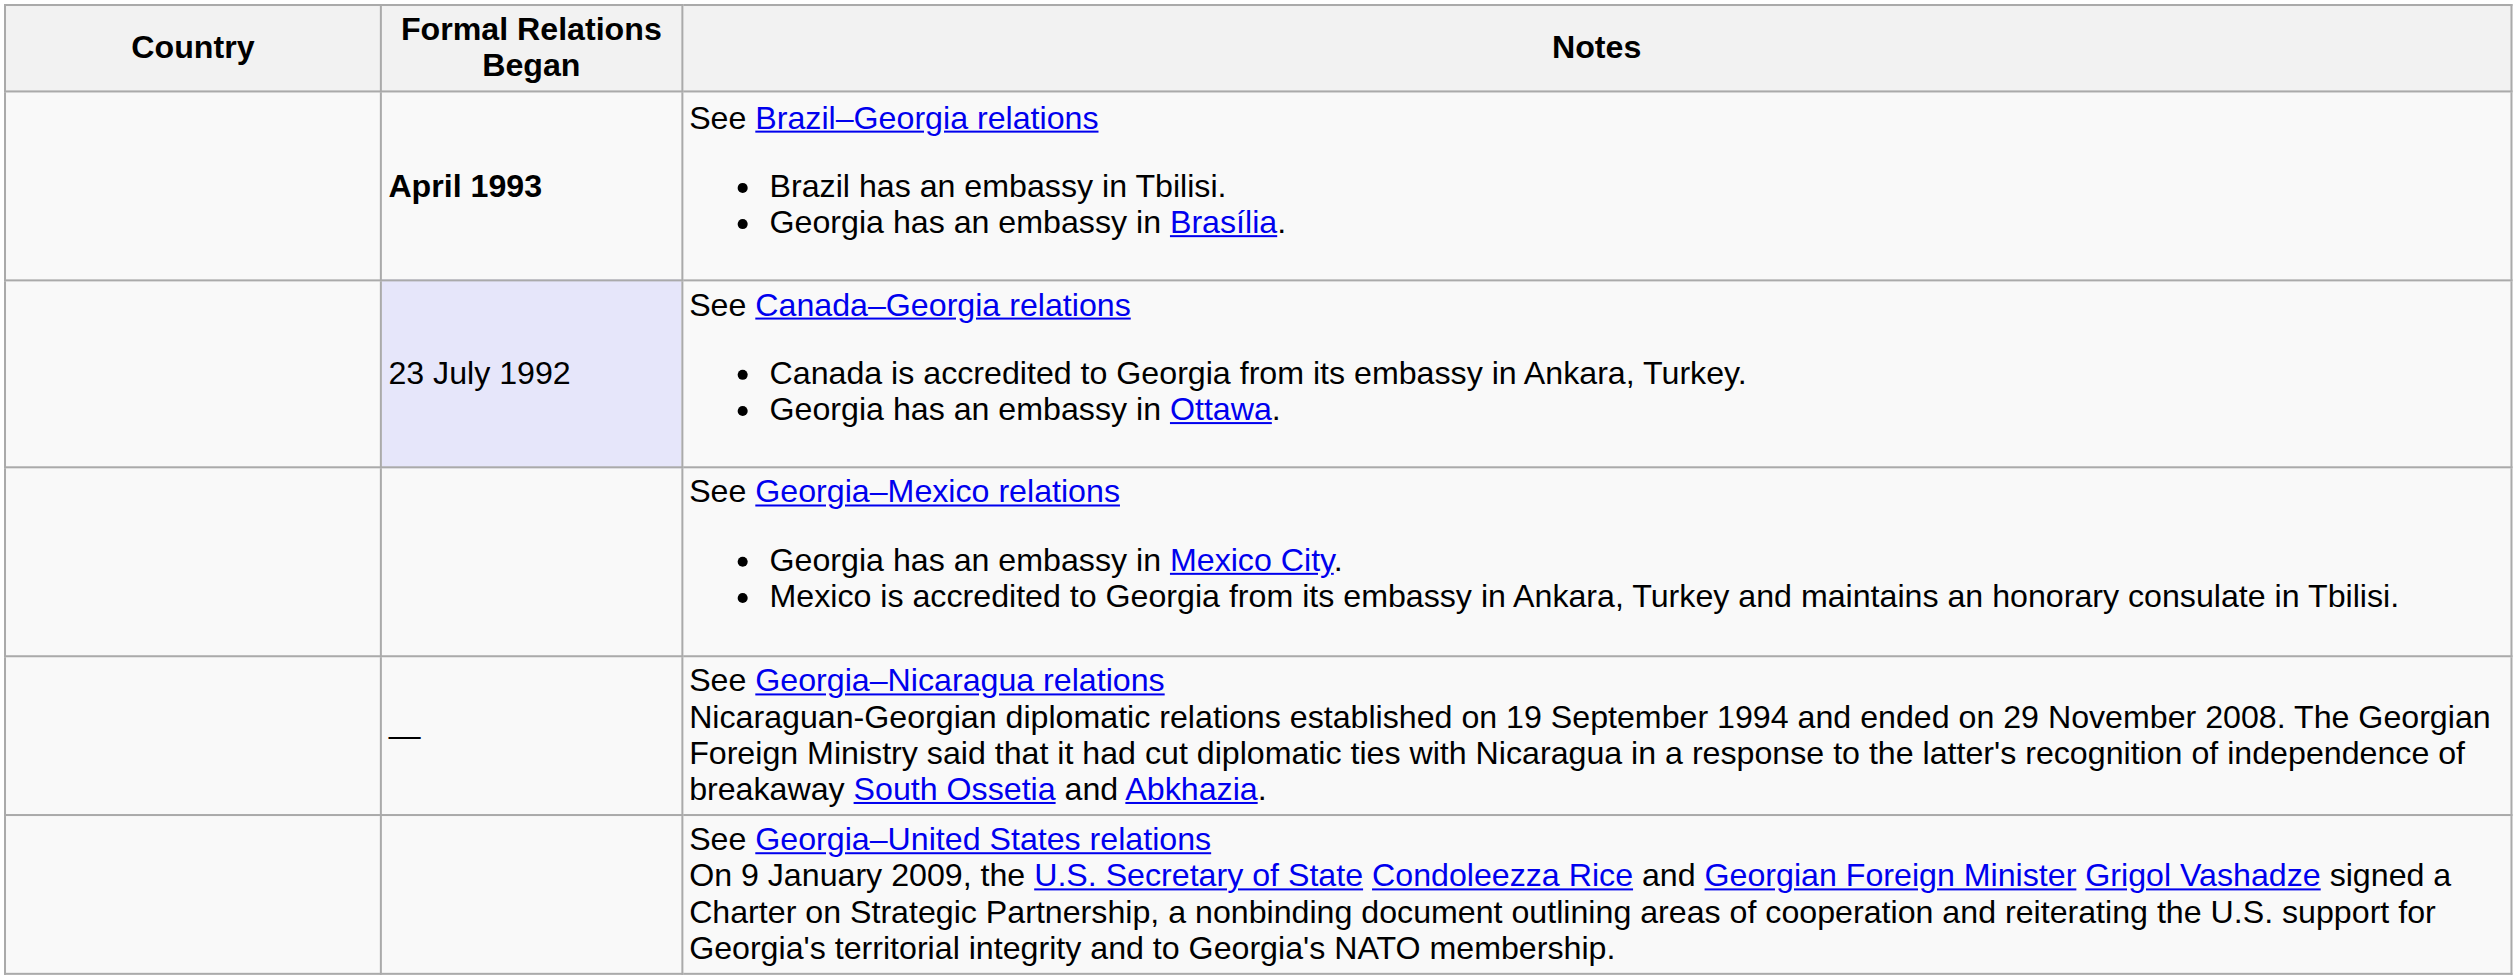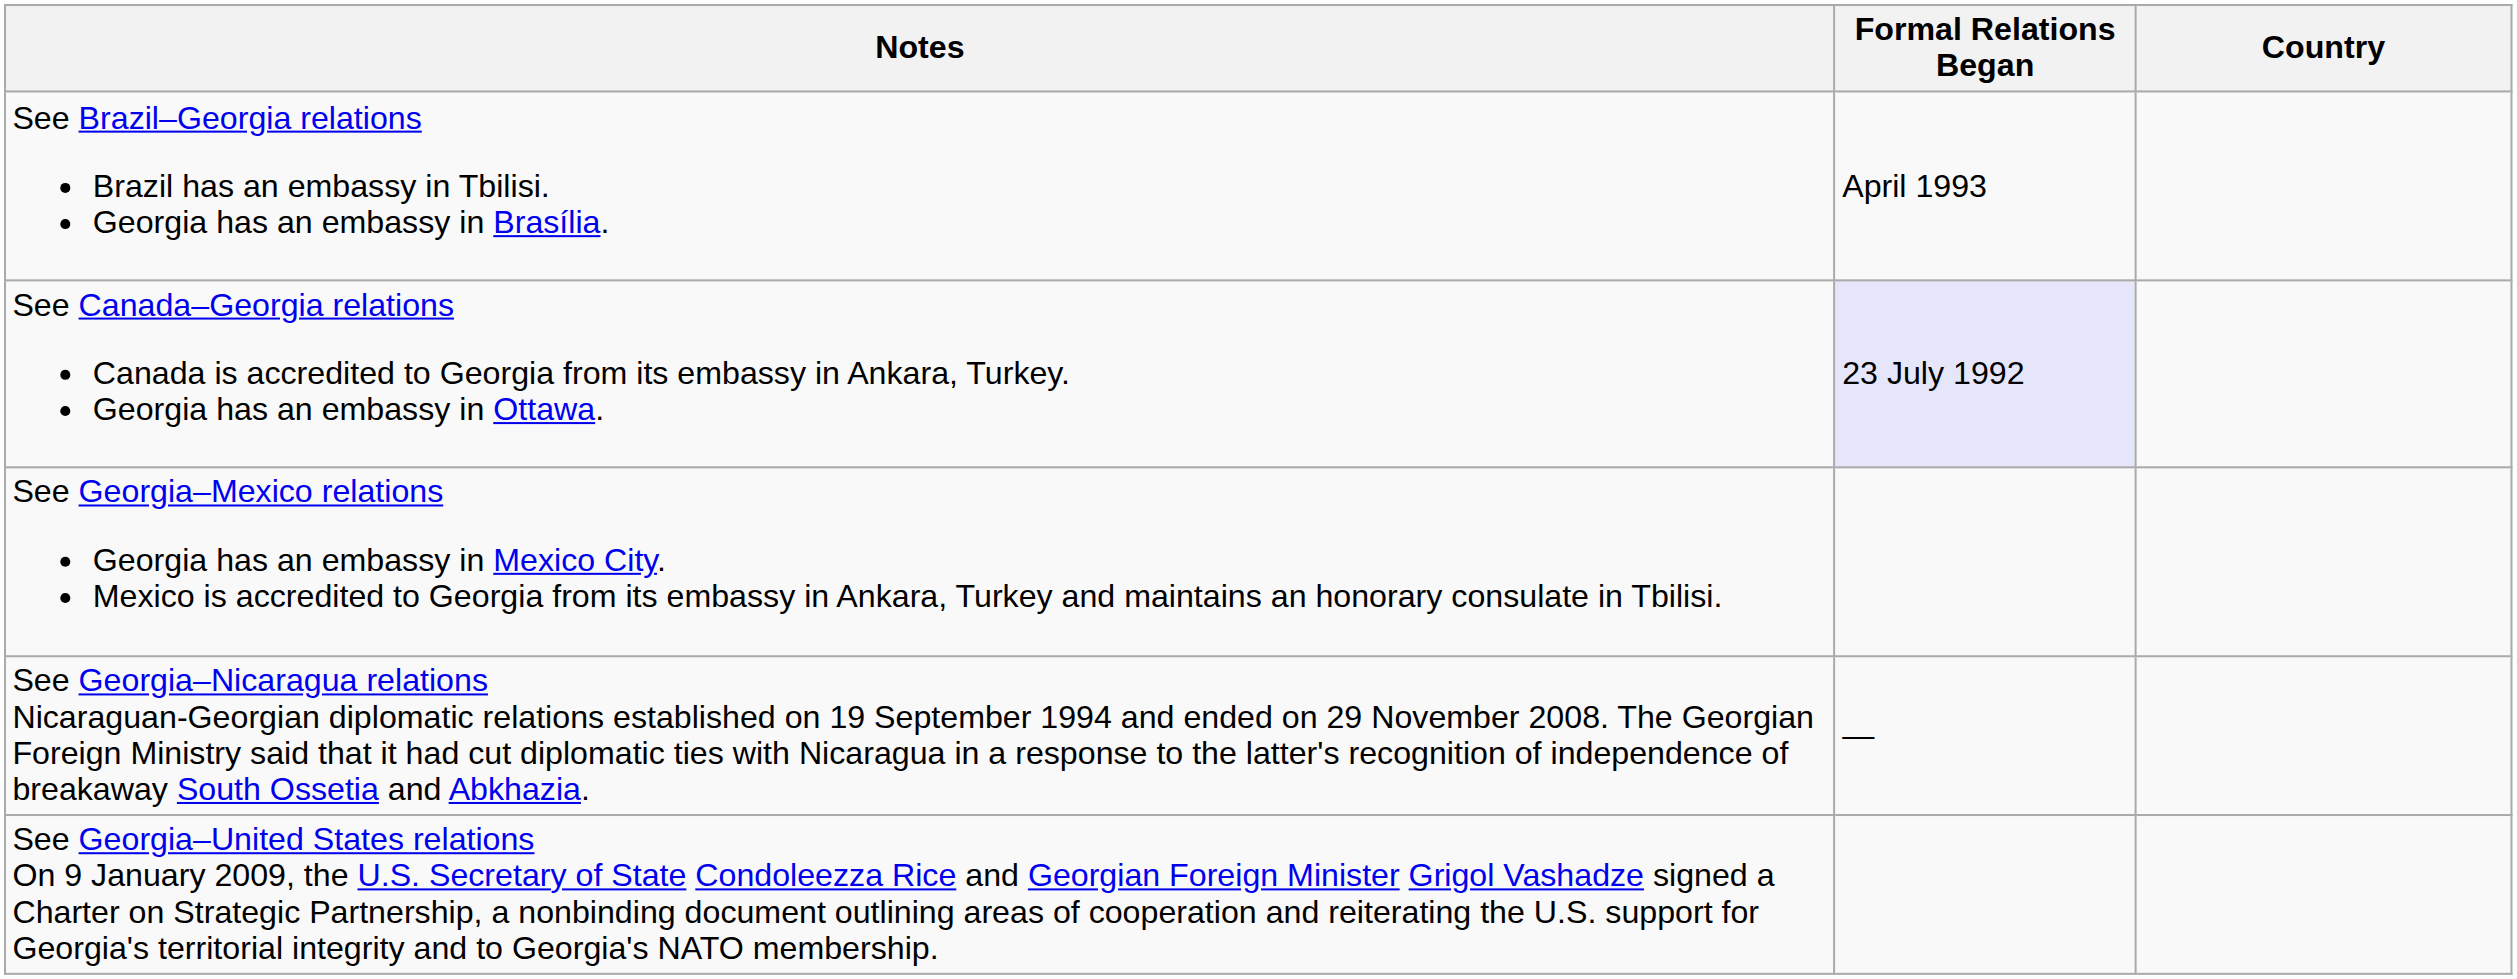columns swapped: Country <-> Notes
row 2 | Formal Relations Began: bold -> normal
